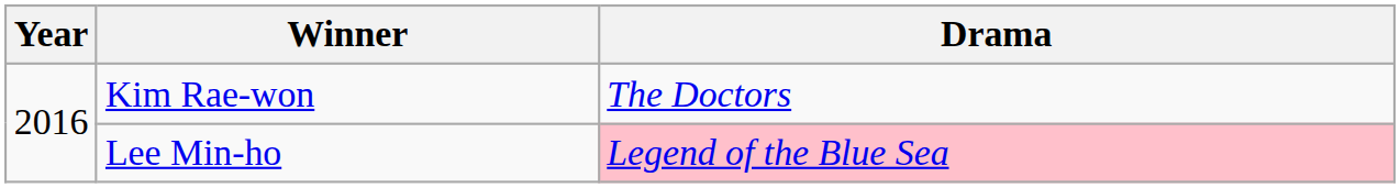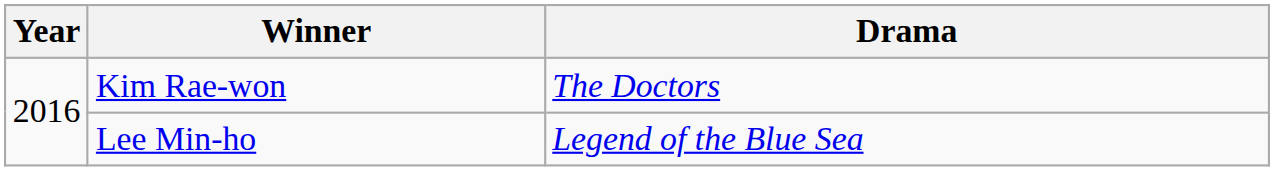Lee Min-ho | Drama: pink background -> no background
